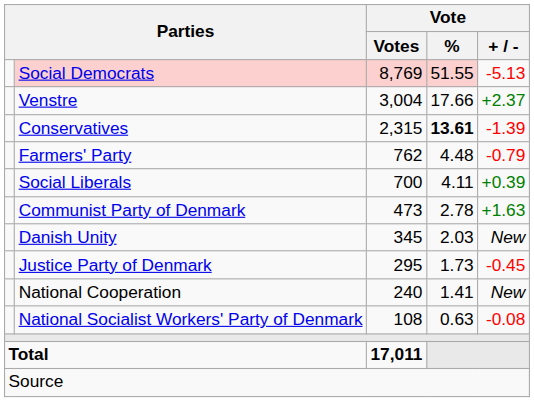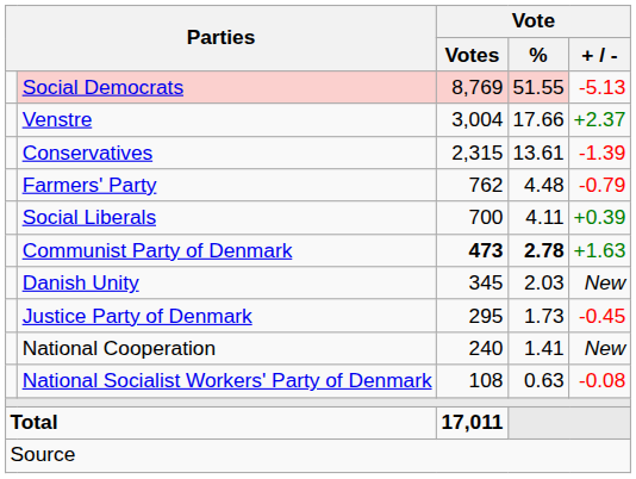Conservatives | Vote / %: bold -> normal
Communist Party of Denmark | Vote / Votes: normal -> bold
Communist Party of Denmark | Vote / %: normal -> bold
